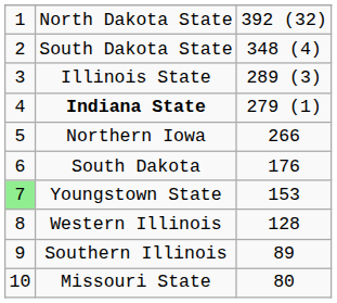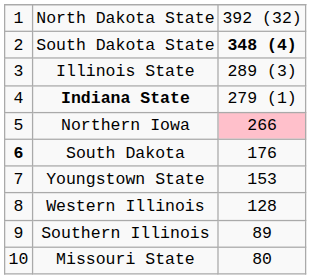South Dakota State | column 3: normal -> bold
Northern Iowa | column 3: no background -> pink background
South Dakota | column 1: normal -> bold
Youngstown State | column 1: lightgreen background -> no background
